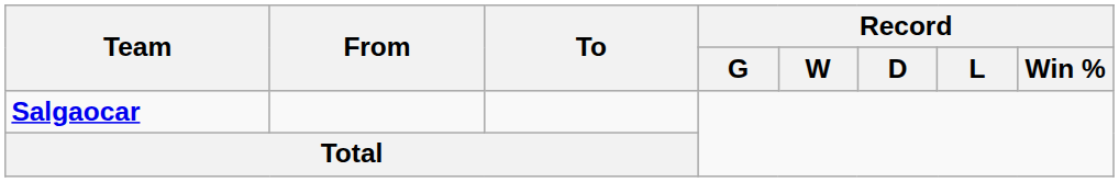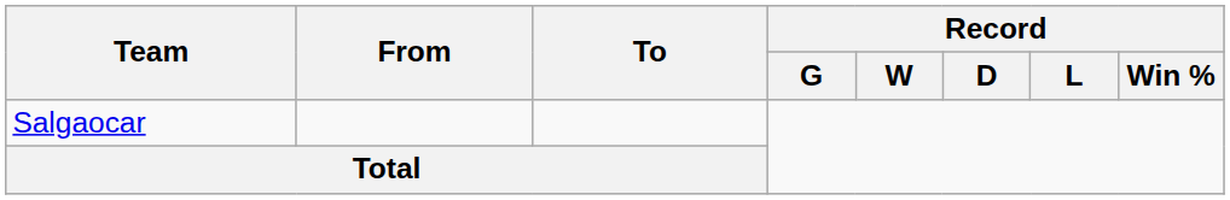Salgaocar | Team: bold -> normal
